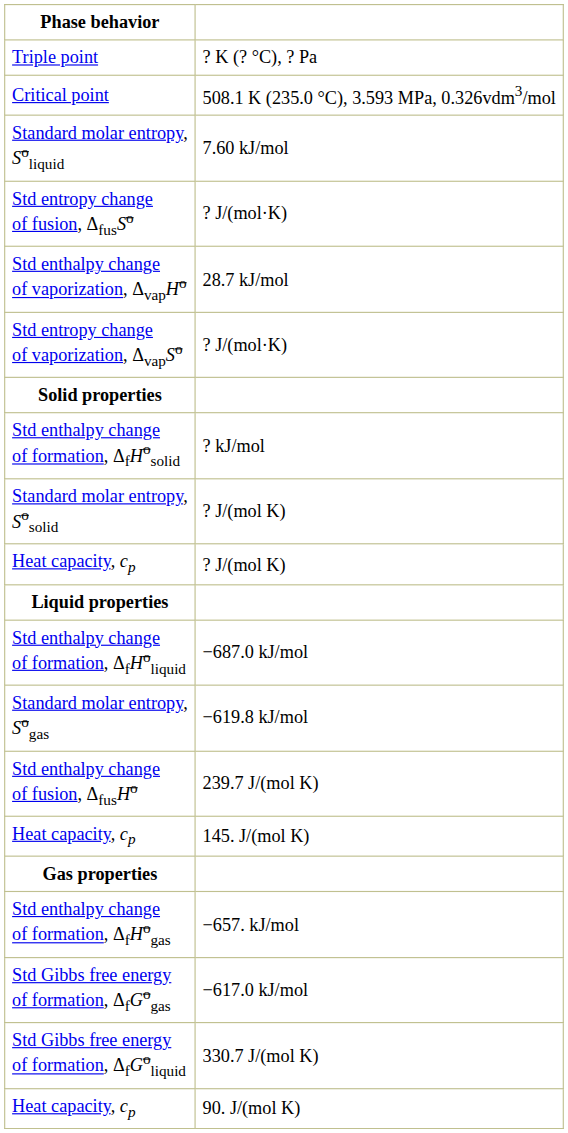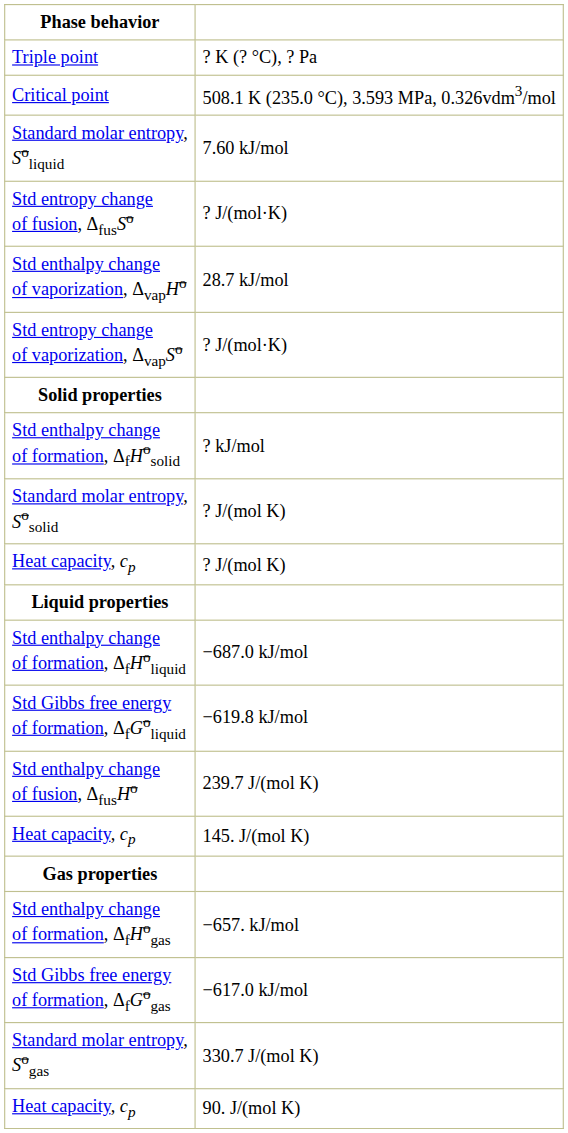row 14 | Phase behavior: Standard molar entropy, Sogas -> Std Gibbs free energy of formation, ΔfGoliquid
row 20 | Phase behavior: Std Gibbs free energy of formation, ΔfGoliquid -> Standard molar entropy, Sogas
